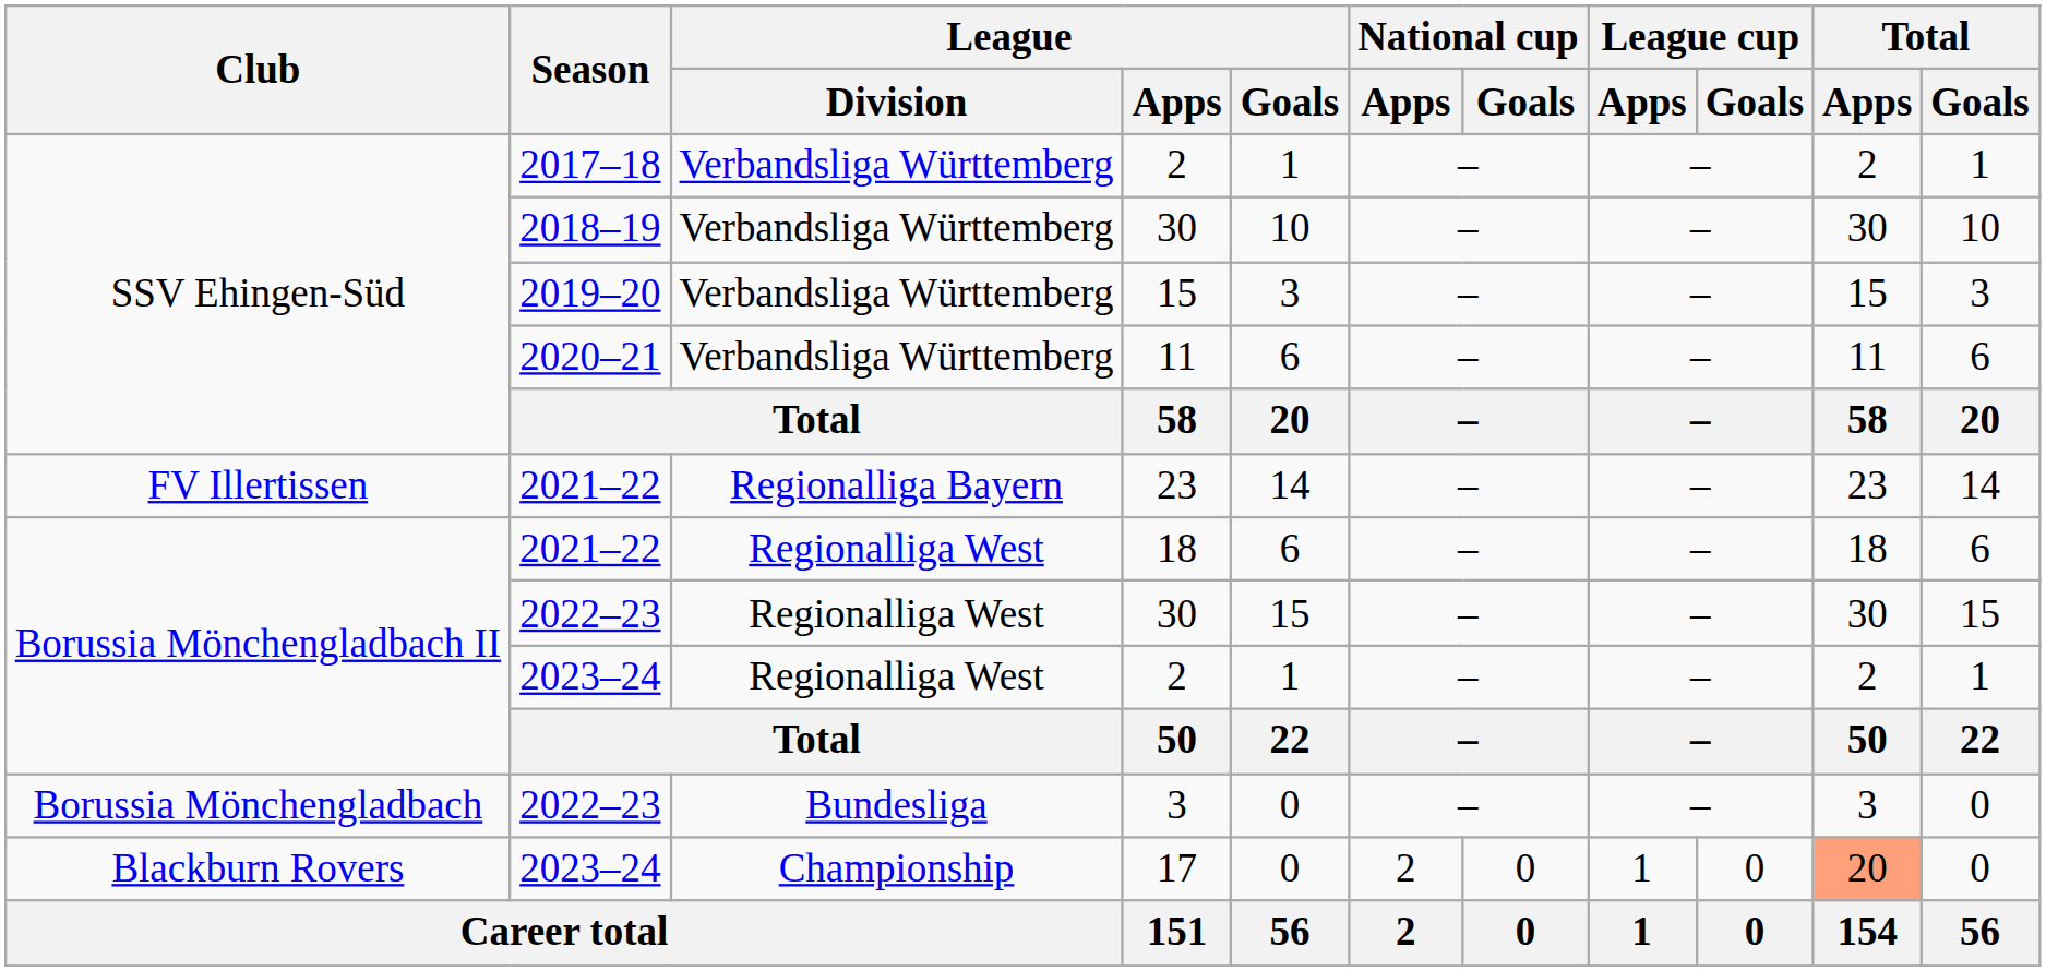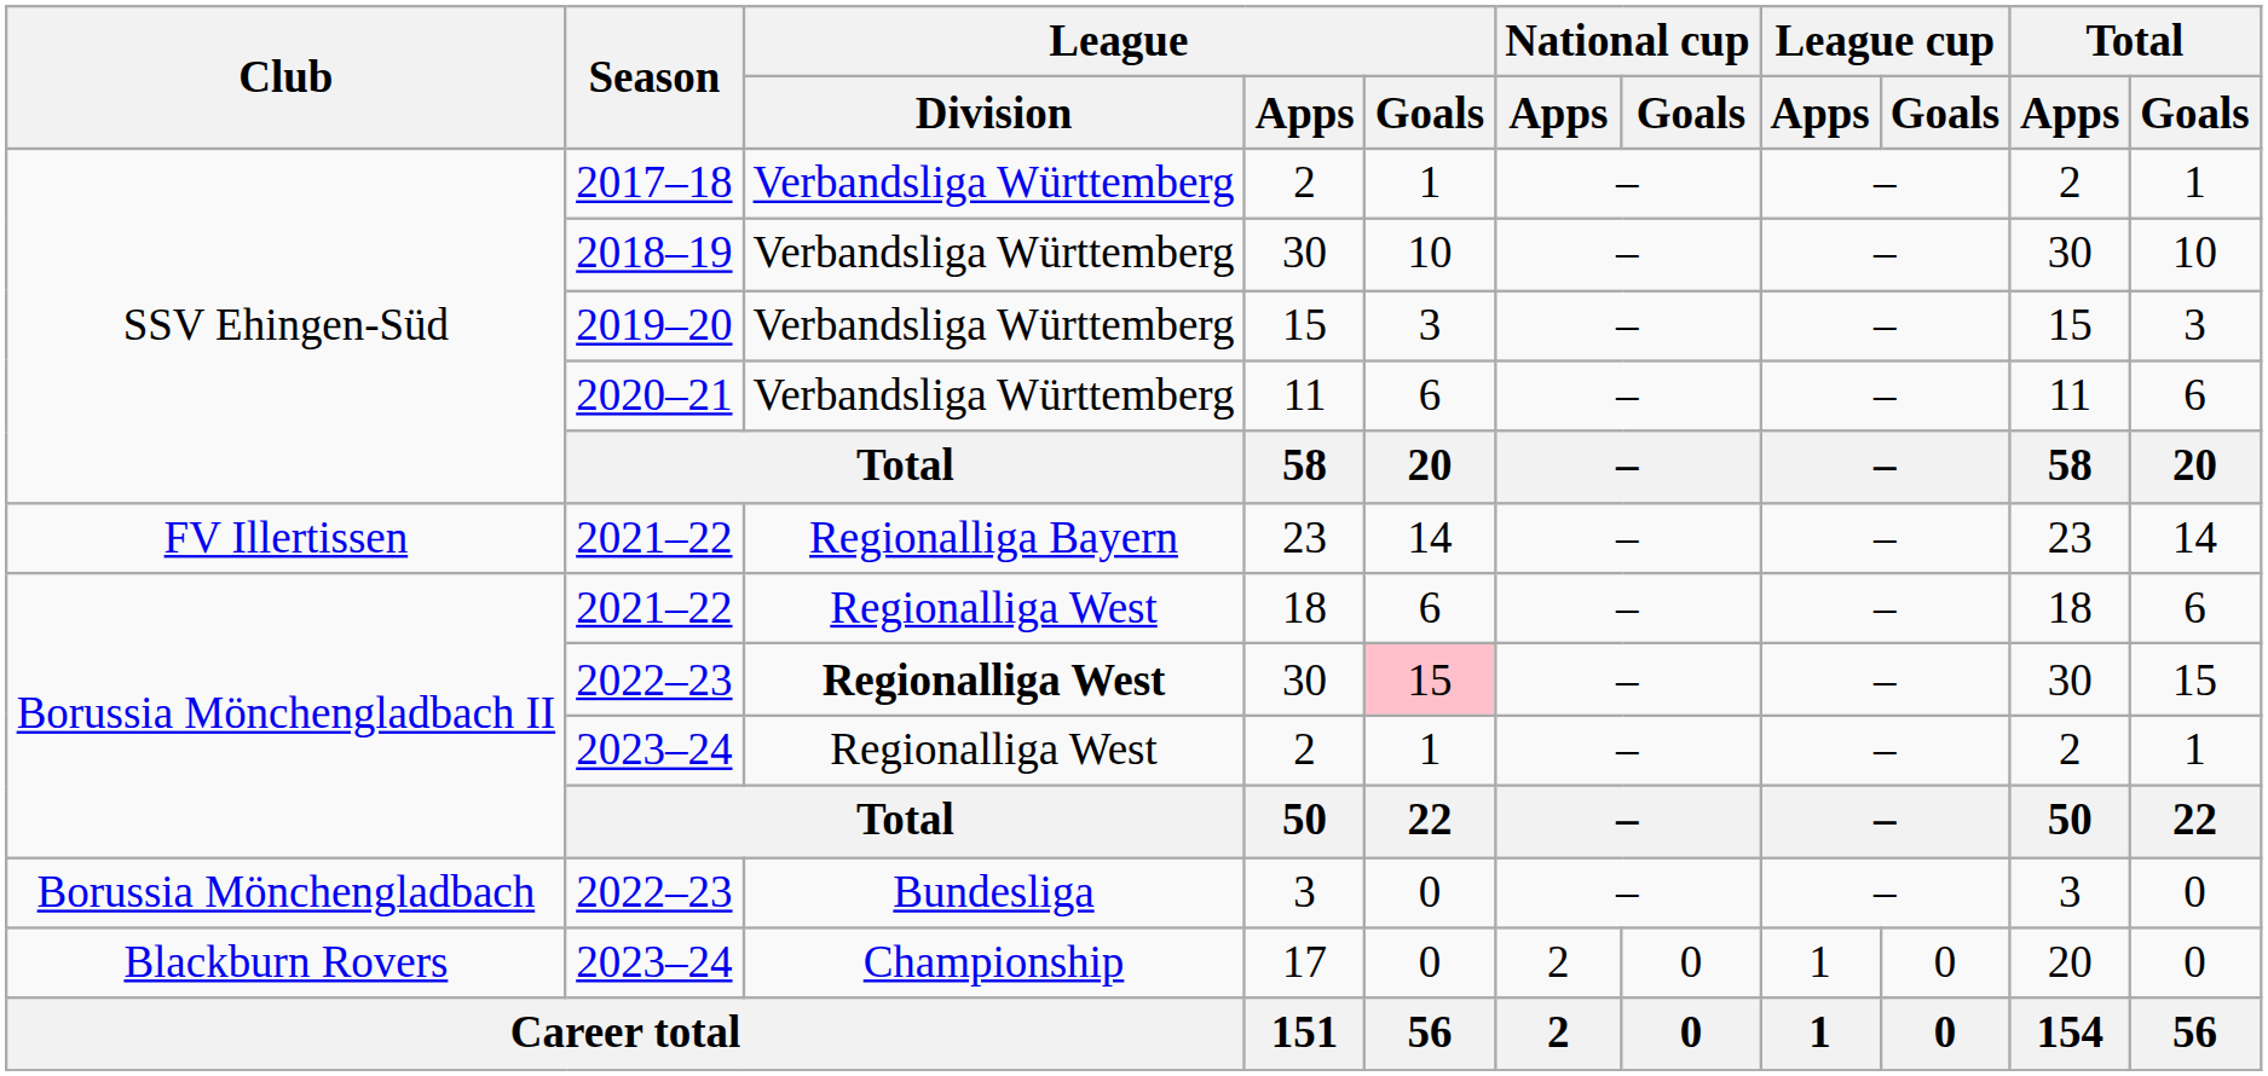2022–23 / 30 | League / Division: normal -> bold
2022–23 / 30 | League / Goals: no background -> pink background
17 | Total / Apps: lightsalmon background -> no background
